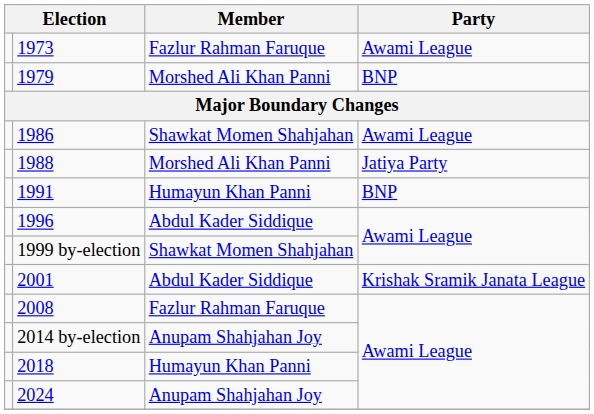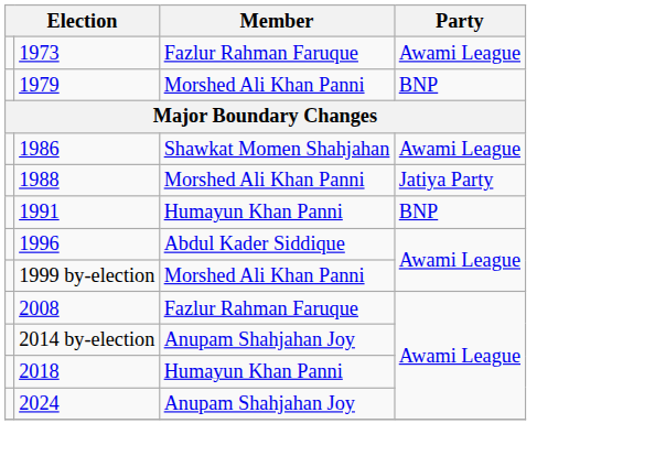1999 by-election | Member: Shawkat Momen Shahjahan -> Morshed Ali Khan Panni
- row: 2001 | Abdul Kader Siddique | Krishak Sramik Janata League
